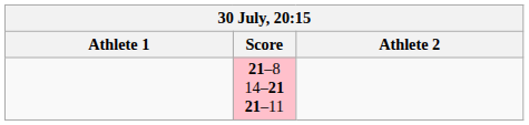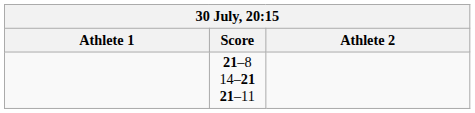row 3 | Score: pink background -> no background
